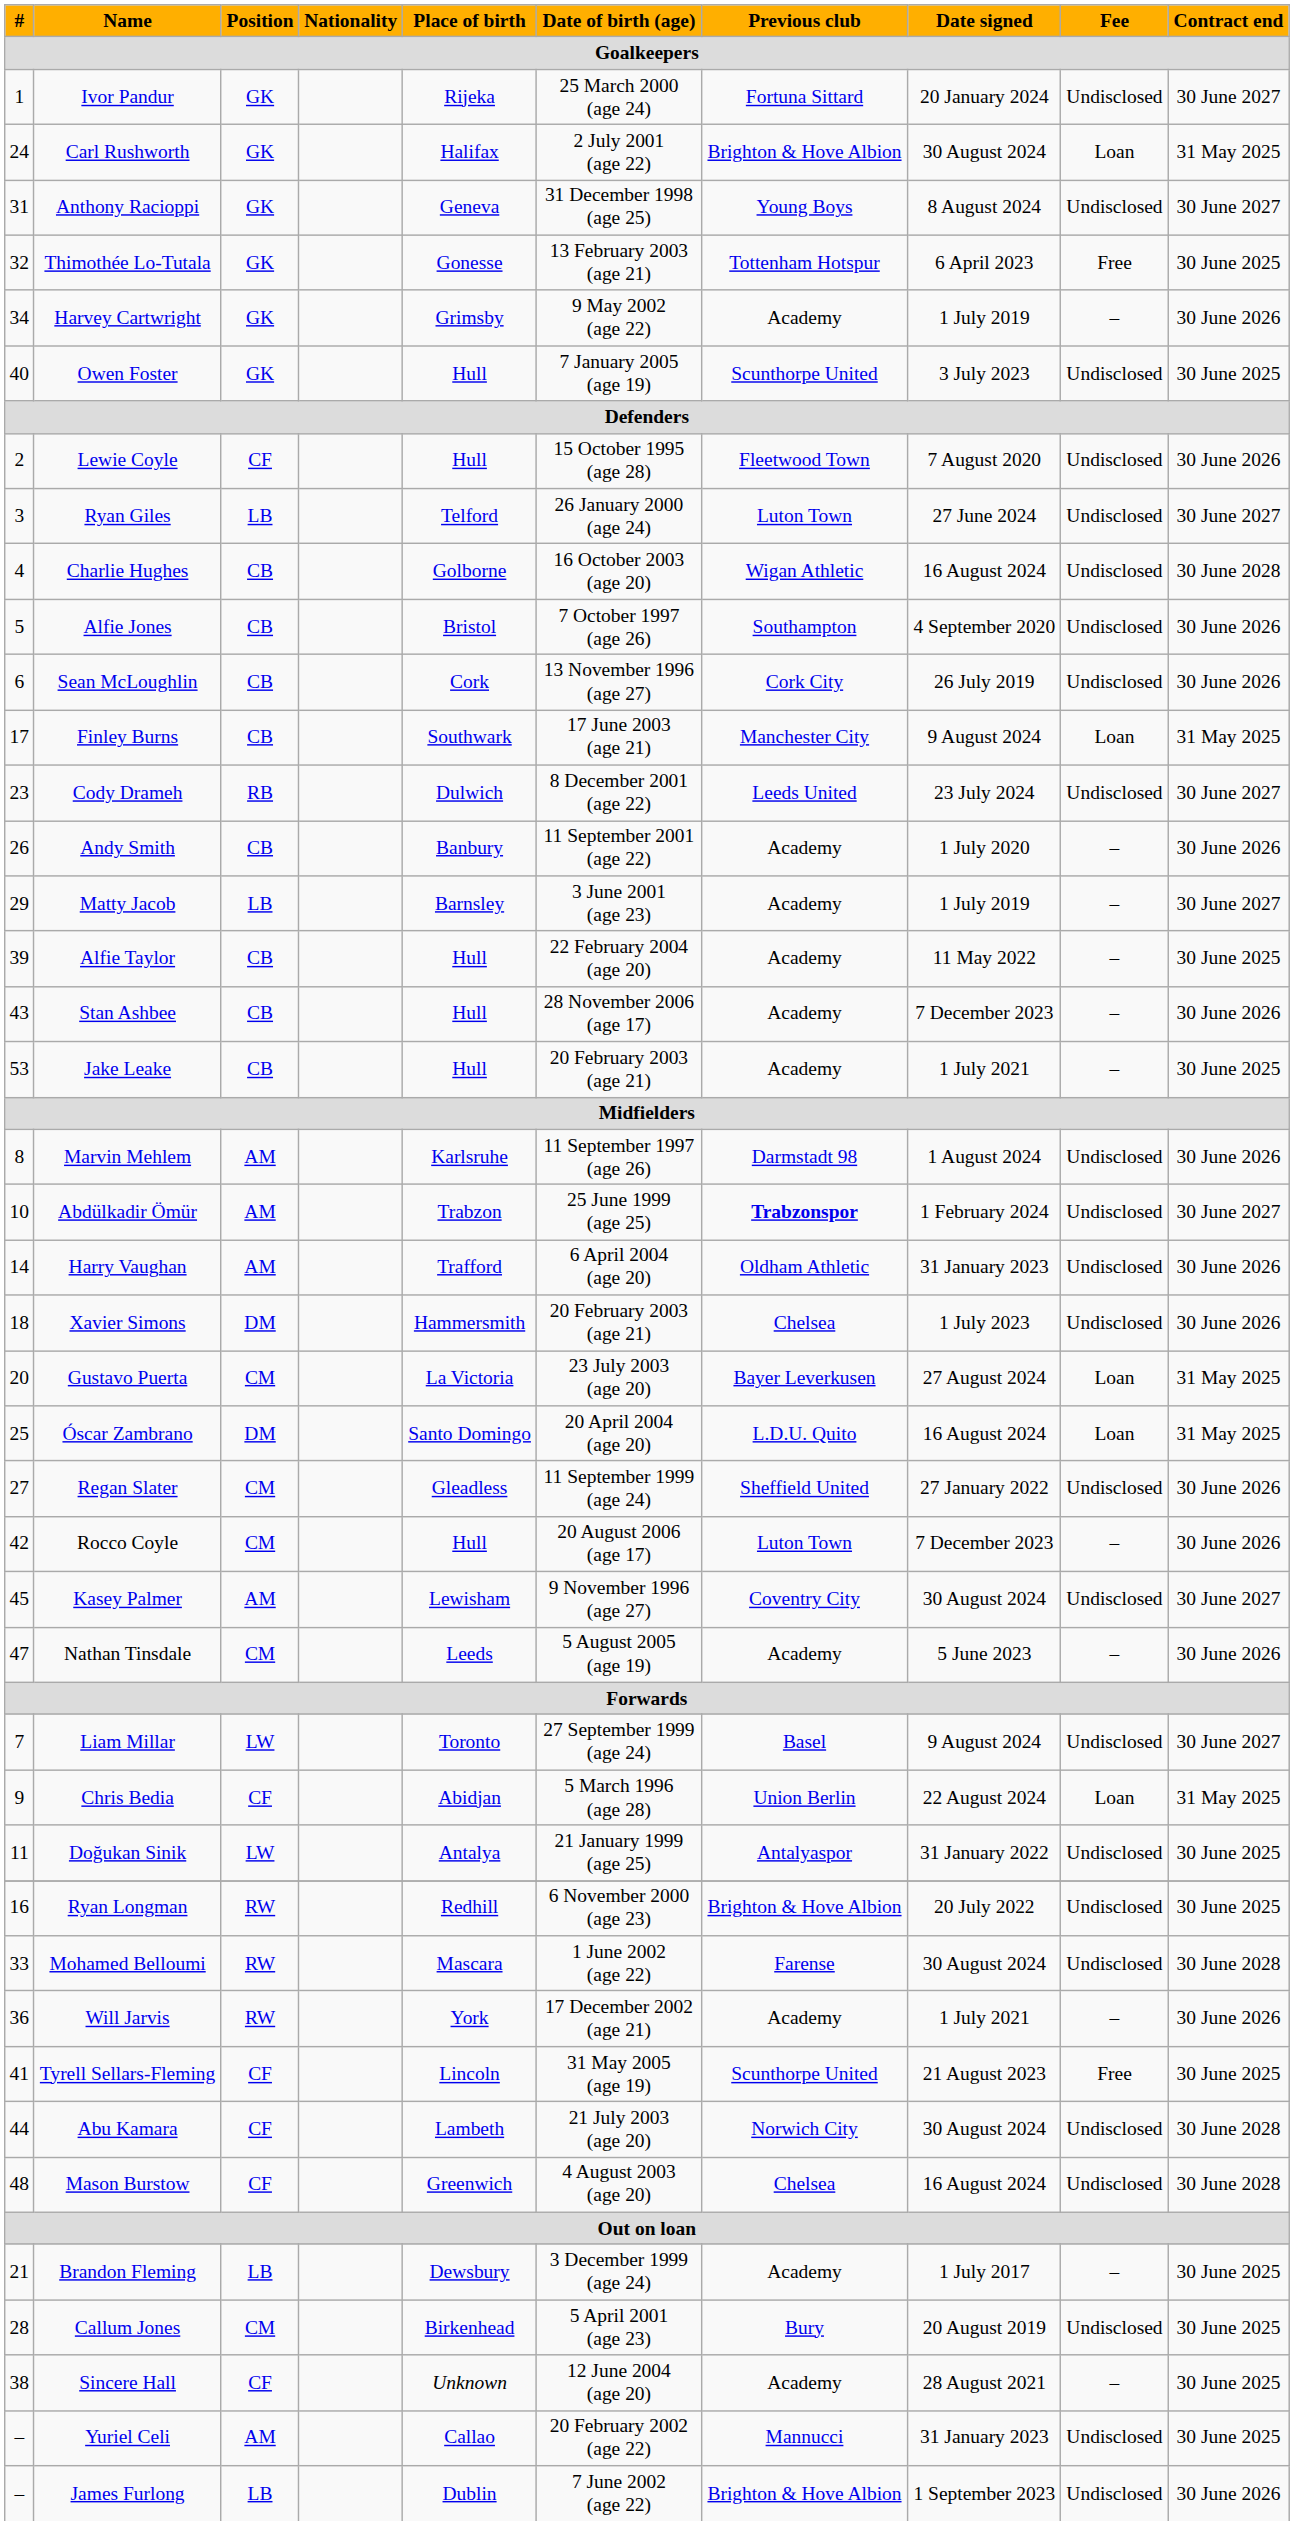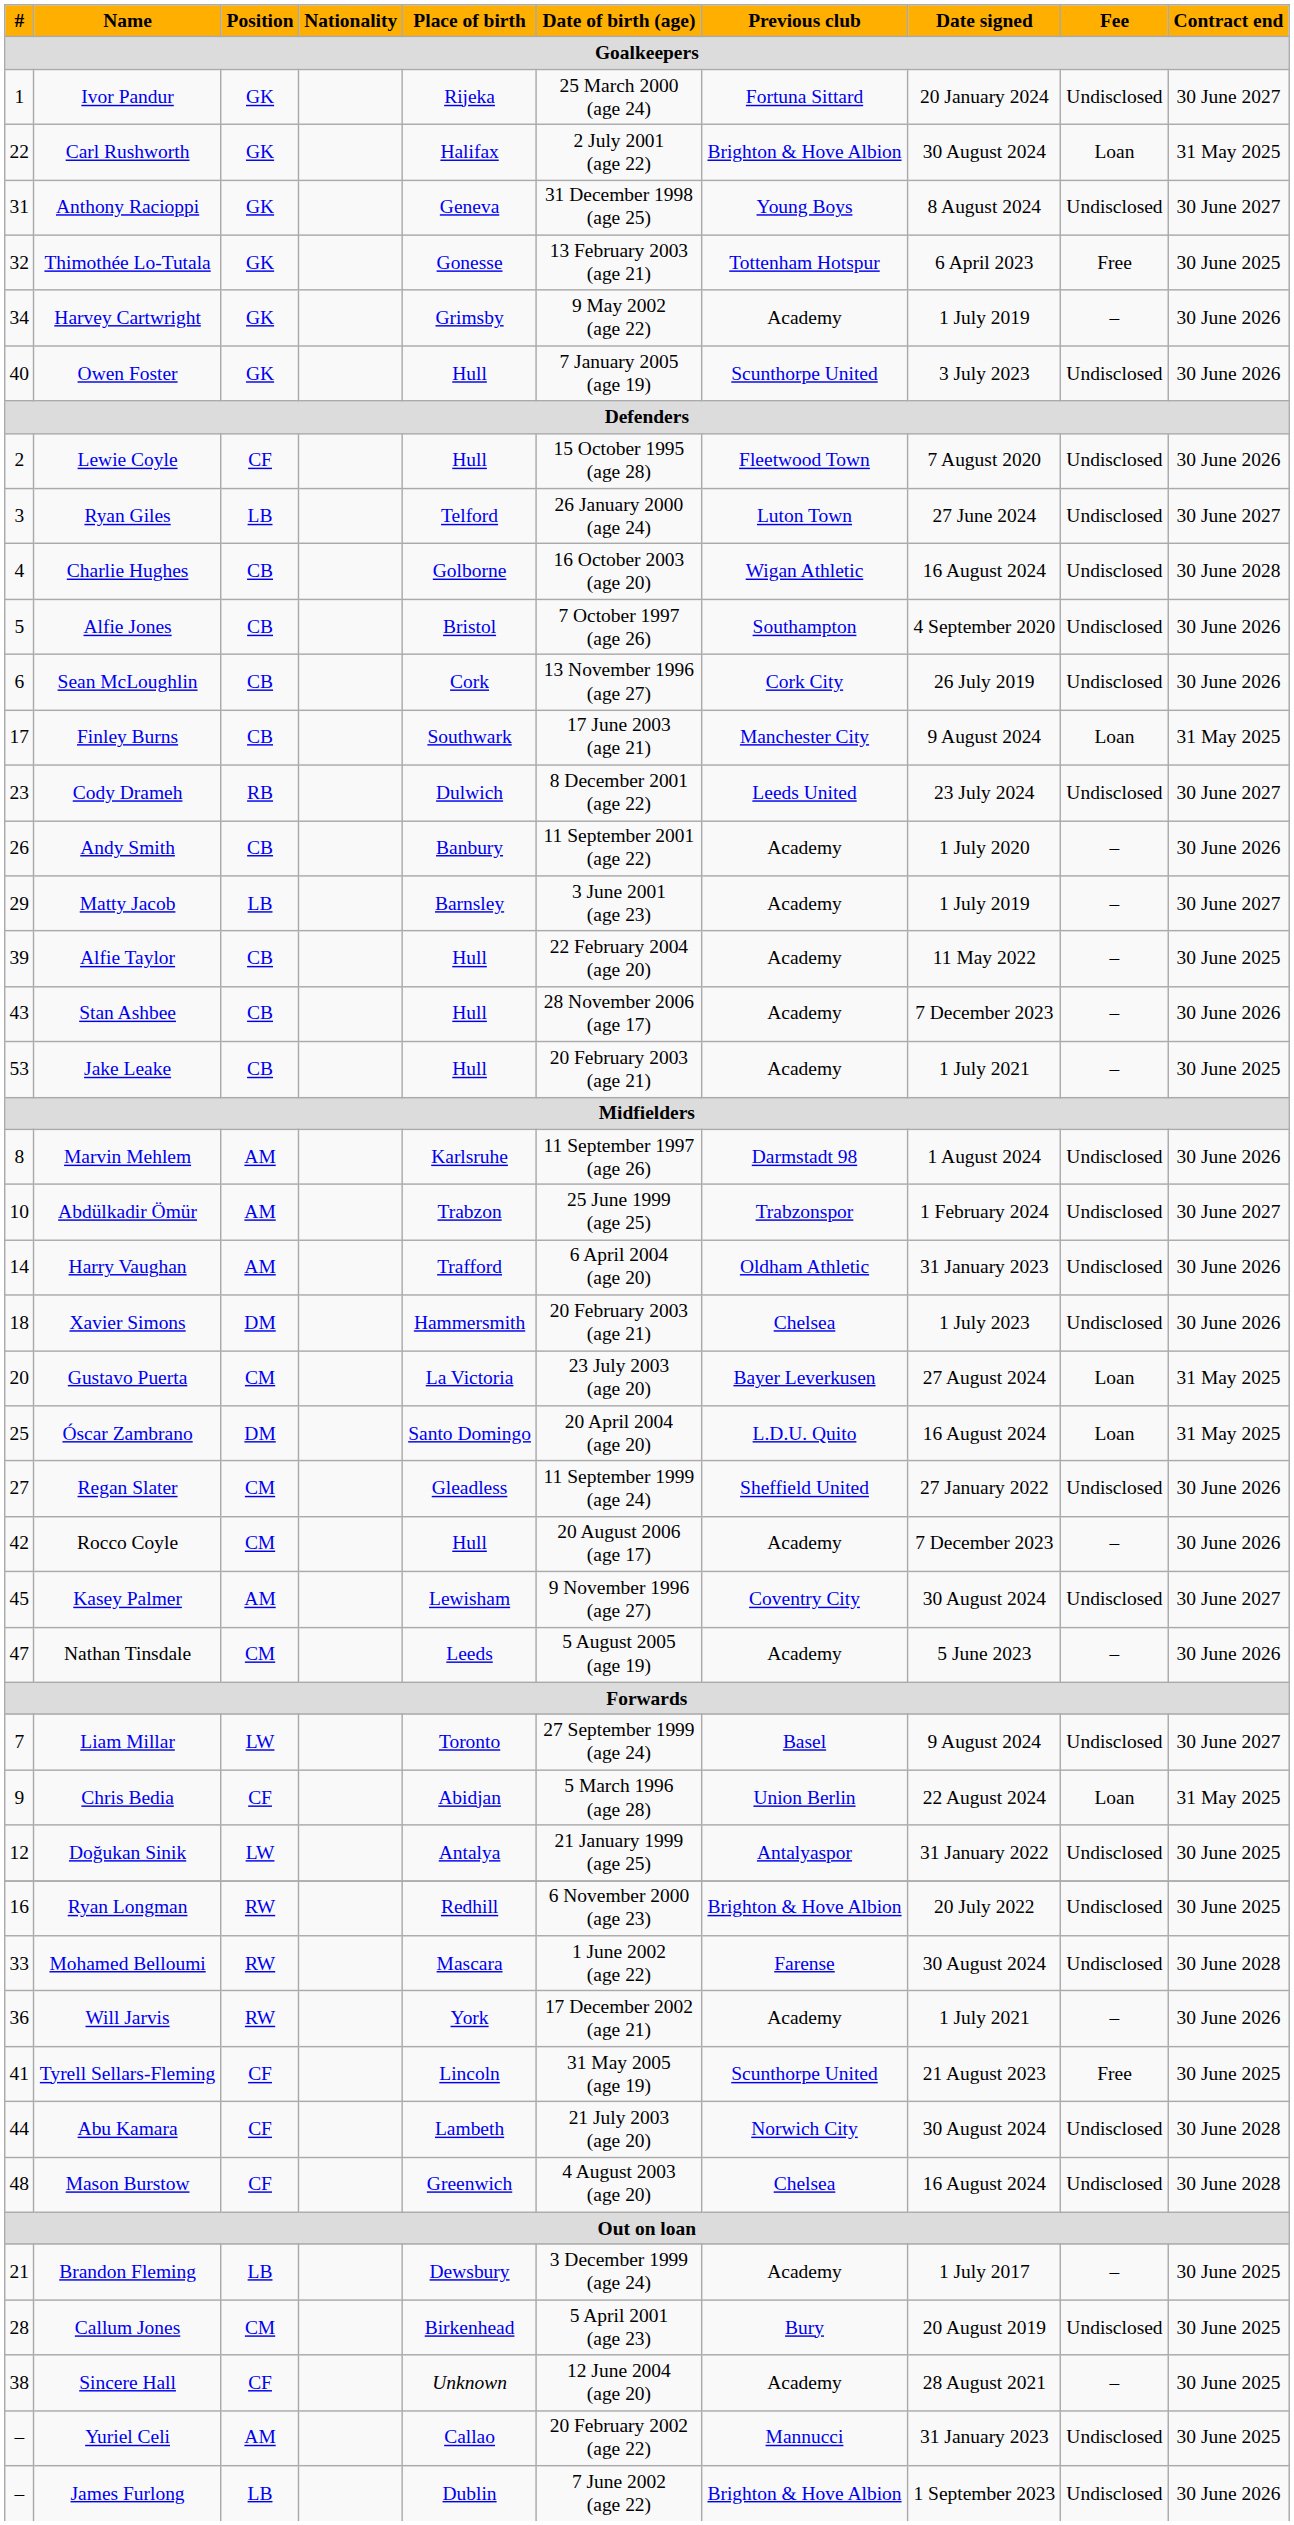Carl Rushworth | #: 24 -> 22
Owen Foster | Contract end: 30 June 2025 -> 30 June 2026
Abdülkadir Ömür | Previous club: bold -> normal
Rocco Coyle | Previous club: Luton Town -> Academy
Doğukan Sinik | #: 11 -> 12
